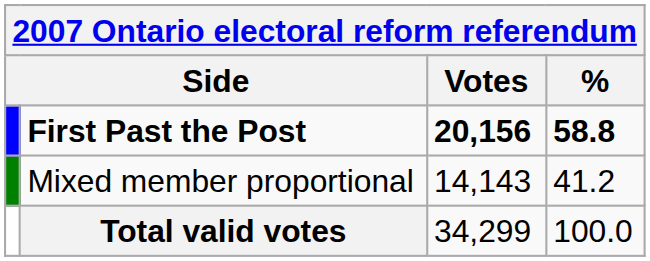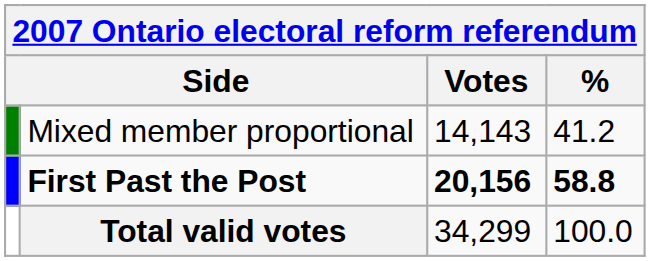rows swapped: First Past the Post <-> Mixed member proportional
